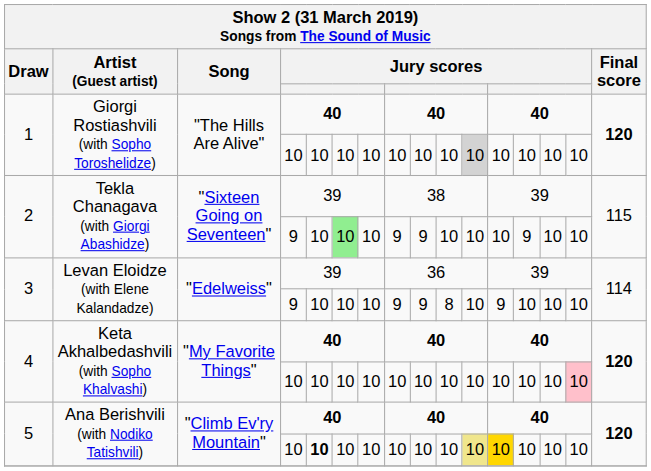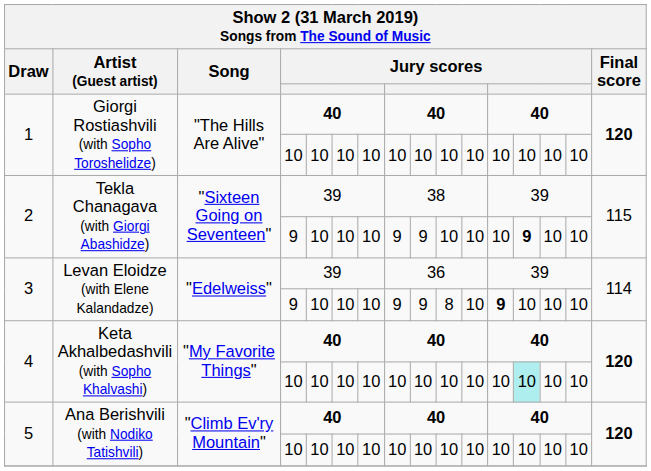1 / 10 | column 11: lightgrey background -> no background
2 / 9 | column 6: lightgreen background -> no background
2 / 9 | column 13: normal -> bold
3 / 9 | column 12: normal -> bold
4 / 10 | column 13: no background -> paleturquoise background
4 / 10 | column 15: pink background -> no background
5 / 10 | column 5: bold -> normal
5 / 10 | column 11: khaki background -> no background
5 / 10 | column 12: gold background -> no background
